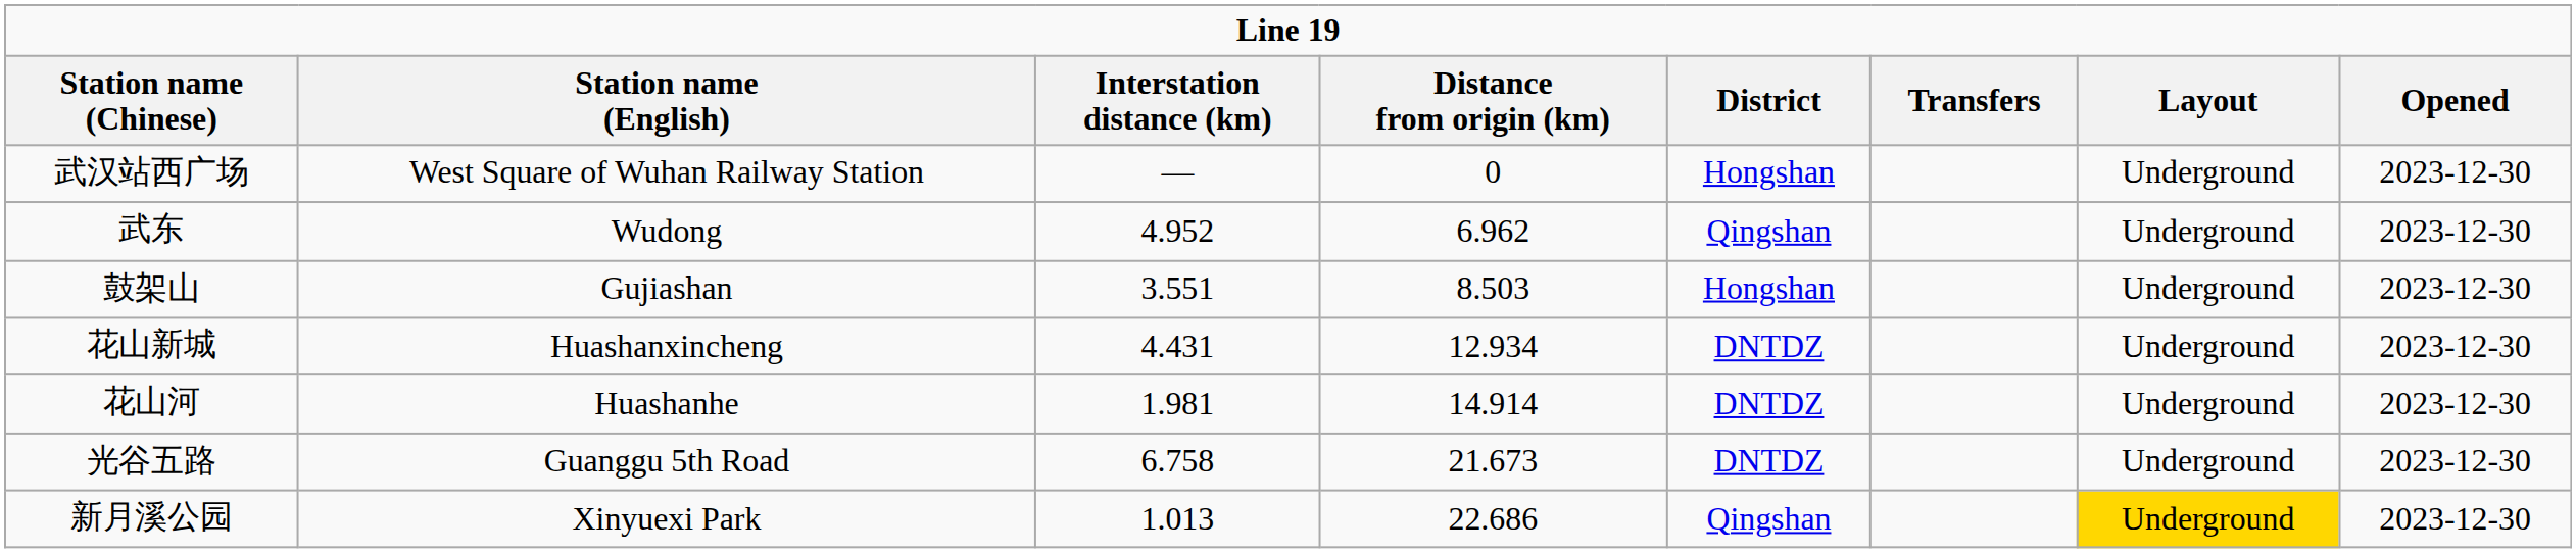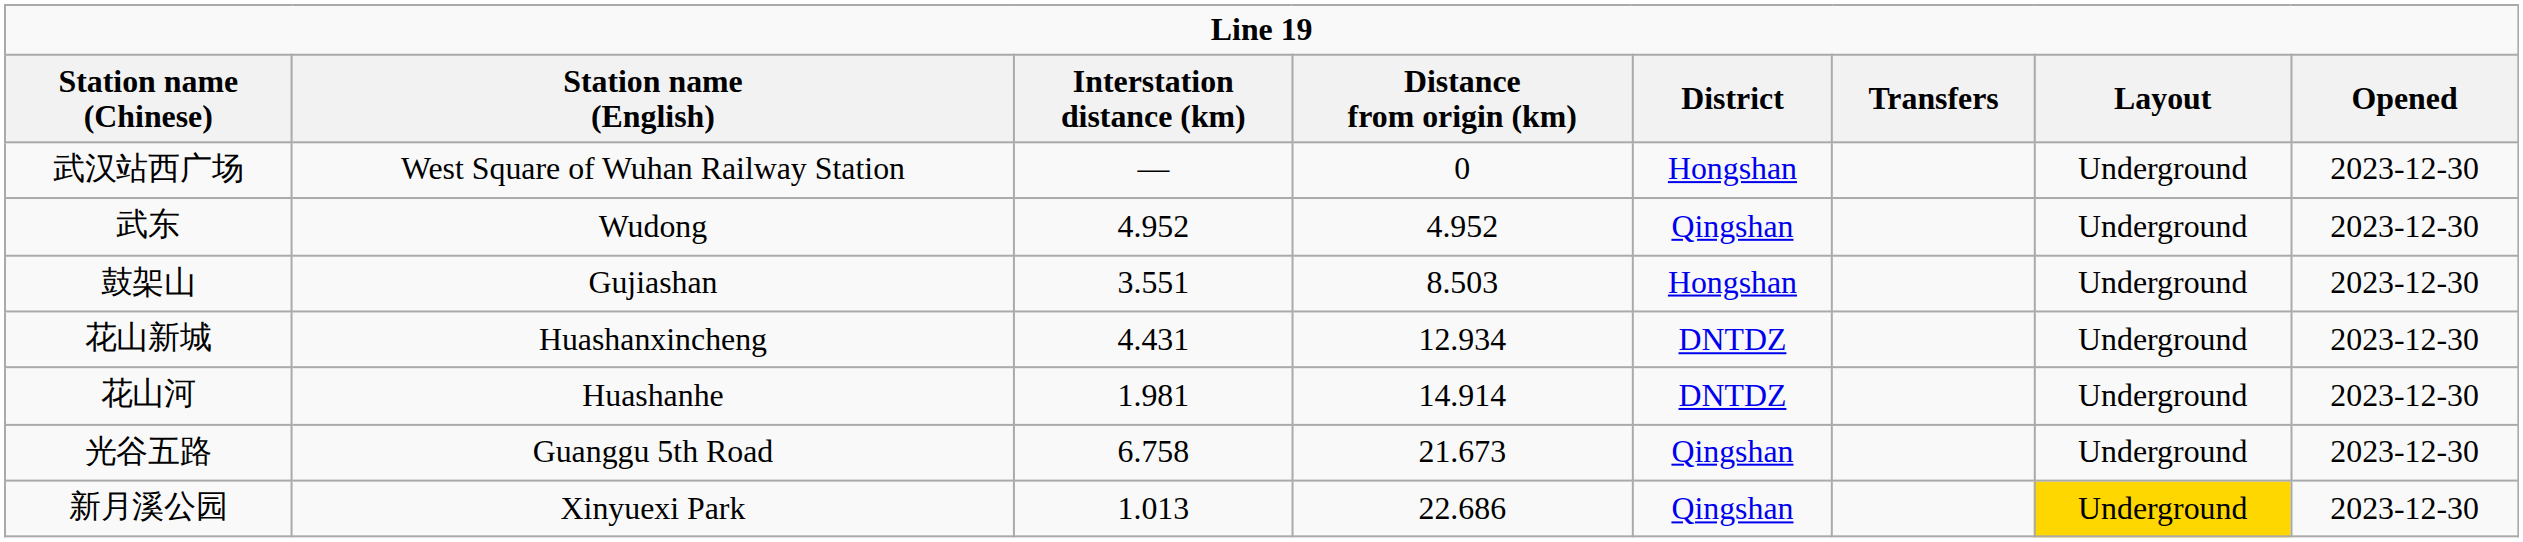武东 | column 4: 6.962 -> 4.952
光谷五路 | column 5: DNTDZ -> Qingshan
